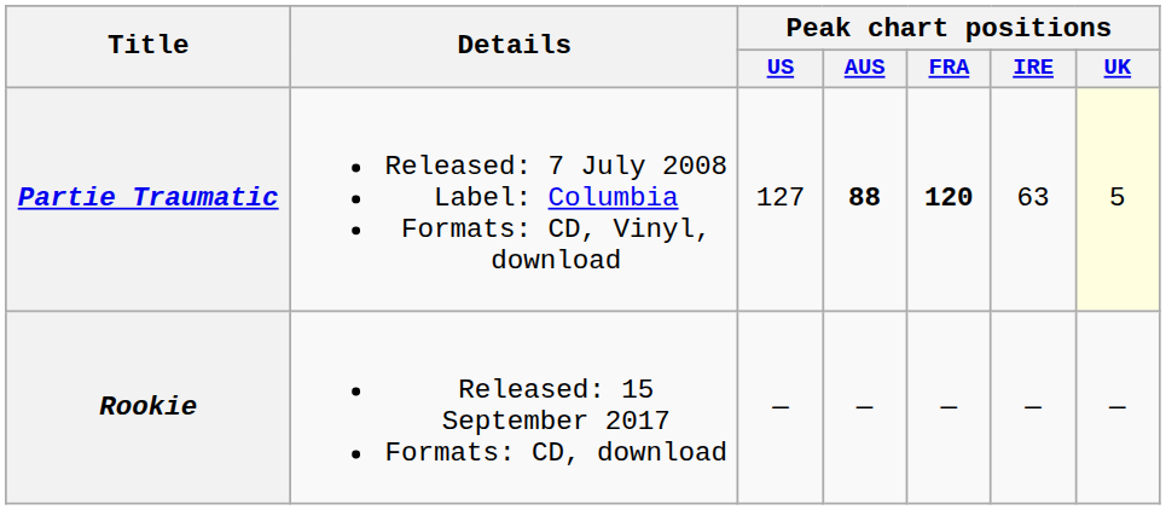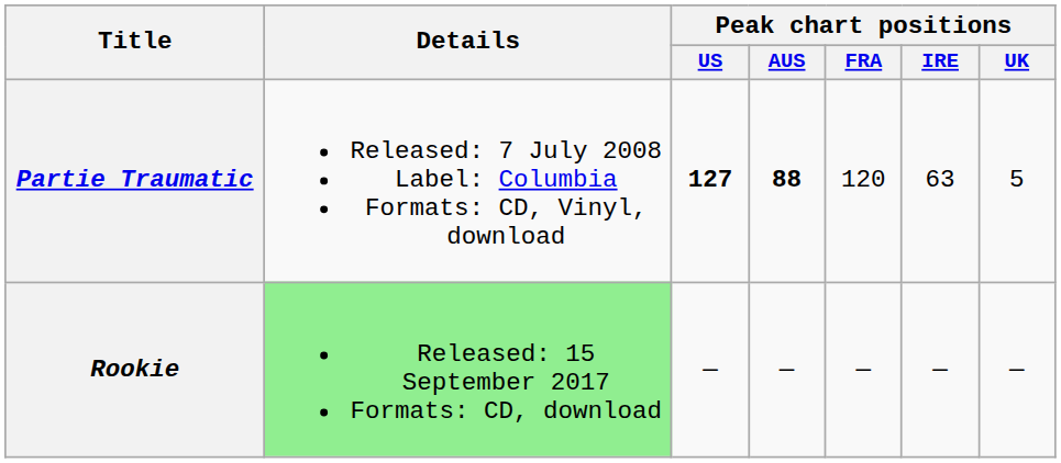Partie Traumatic | Peak chart positions / US: normal -> bold
Partie Traumatic | Peak chart positions / FRA: bold -> normal
Partie Traumatic | Peak chart positions / UK: lightyellow background -> no background
Rookie | Details: no background -> lightgreen background
